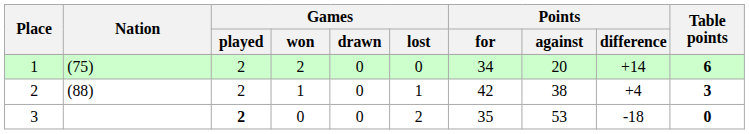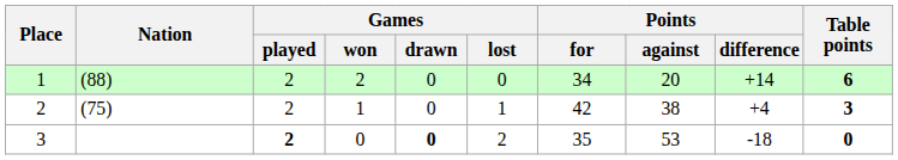row 3 | Nation: (75) -> (88)
row 4 | Nation: (88) -> (75)
row 5 | Games / drawn: normal -> bold
